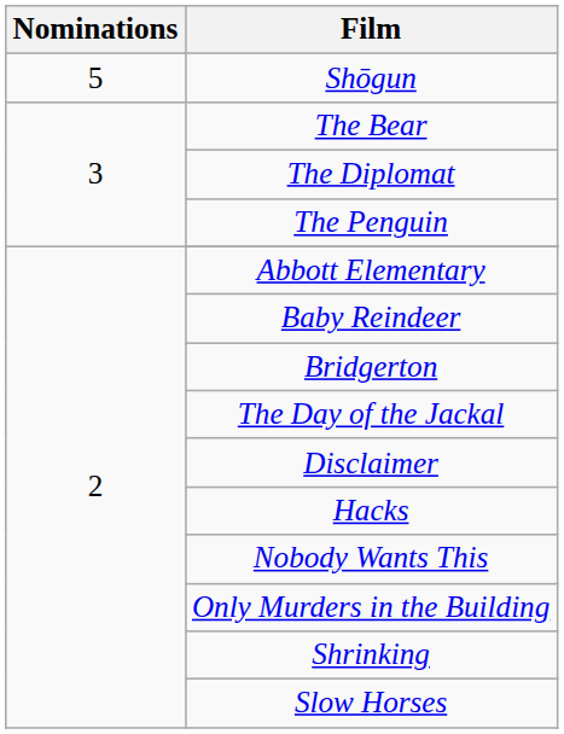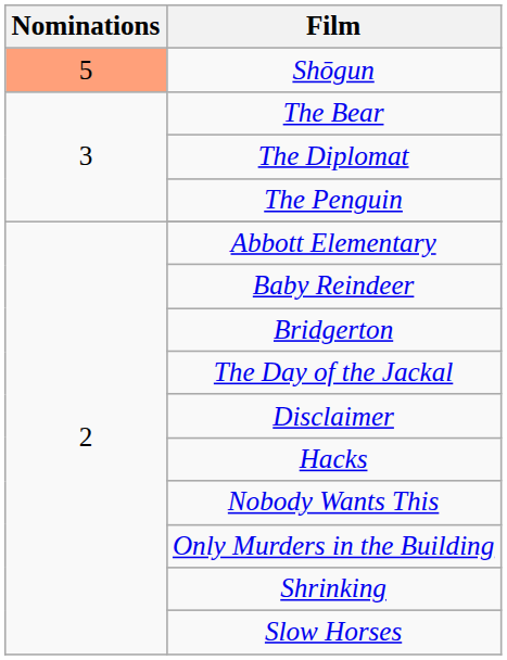Shōgun | Nominations: no background -> lightsalmon background
